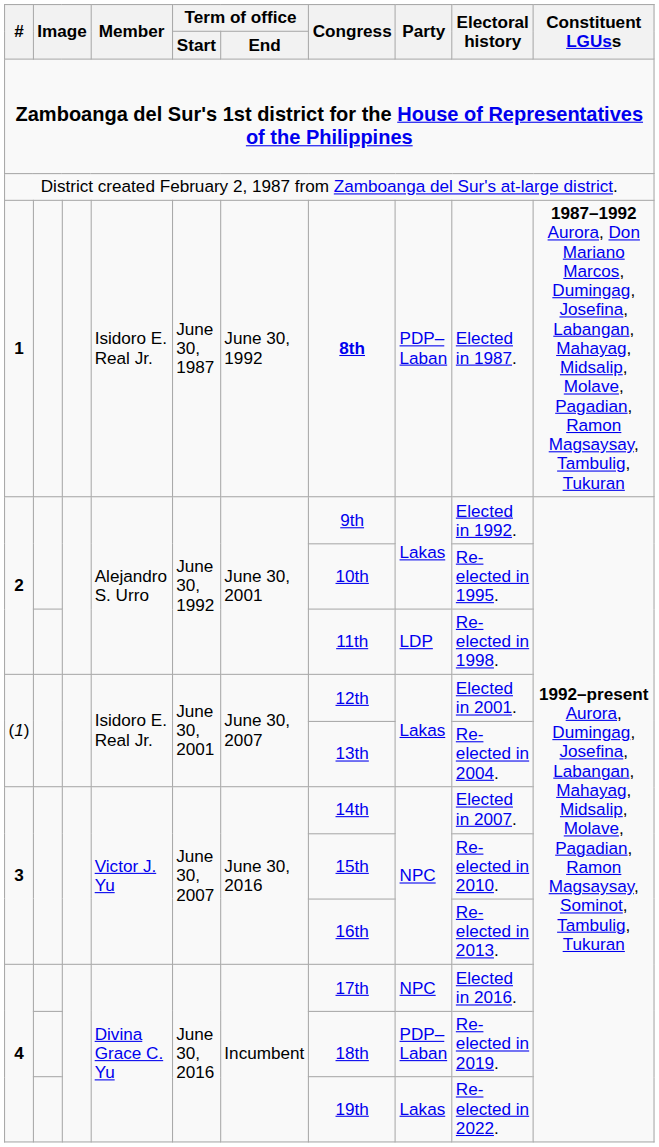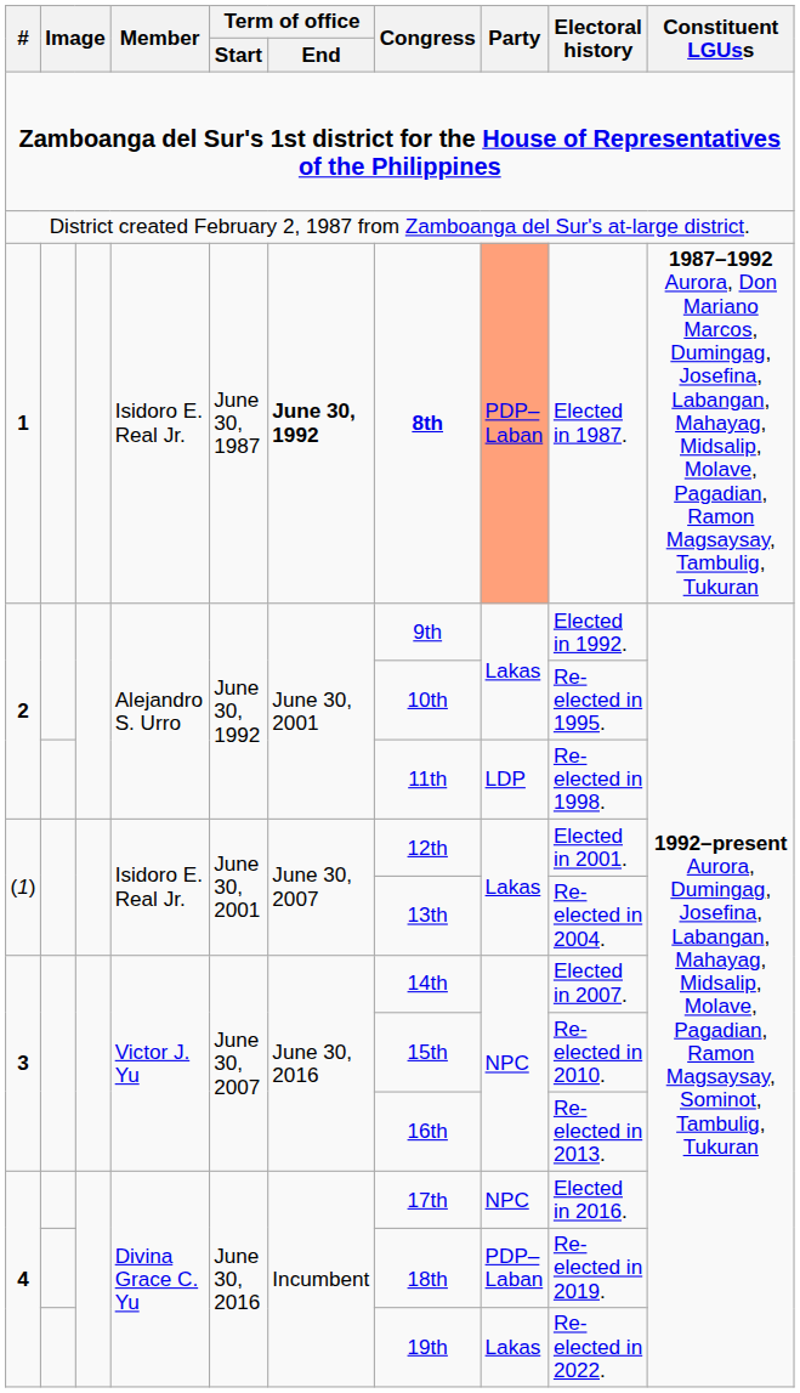1 | Term of office / End: normal -> bold
1 | Party: no background -> lightsalmon background
